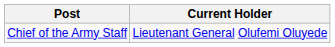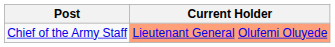Chief of the Army Staff | Current Holder: no background -> lightsalmon background
